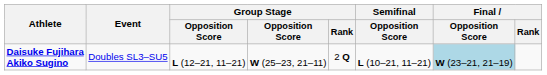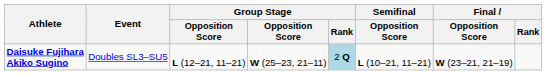Daisuke Fujihara Akiko Sugino | Group Stage / Rank: no background -> lightblue background
Daisuke Fujihara Akiko Sugino | Final / Opposition Score: lightblue background -> no background
